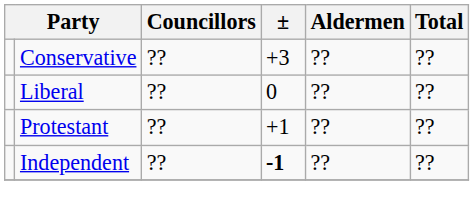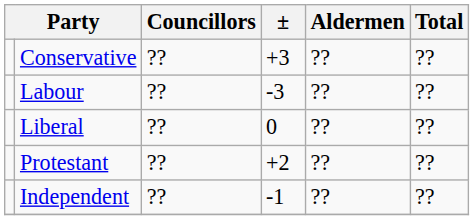+ row: Labour | ?? | -3 | ?? | ??
Protestant | ±: +1 -> +2
Independent | ±: bold -> normal
